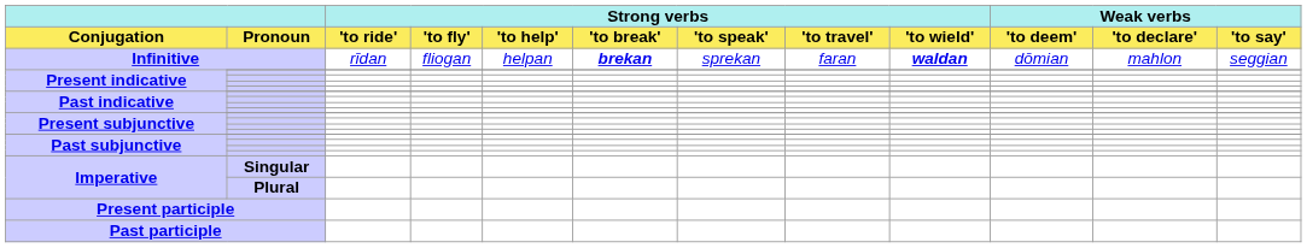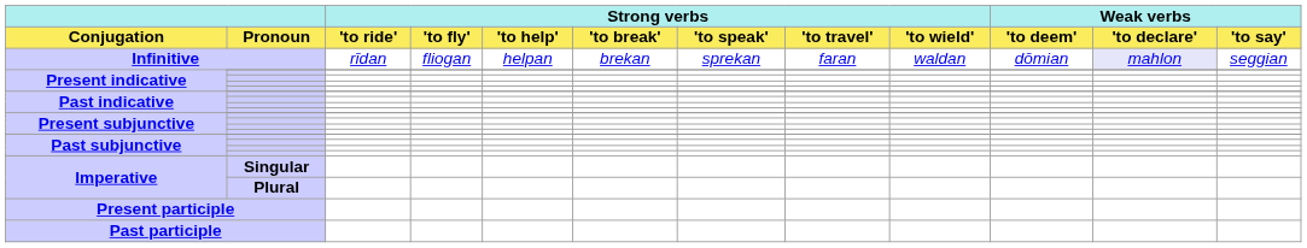Infinitive | Strong verbs / 'to break': bold -> normal
Infinitive | Strong verbs / 'to wield': bold -> normal
Infinitive | Weak verbs / 'to declare': no background -> lavender background
